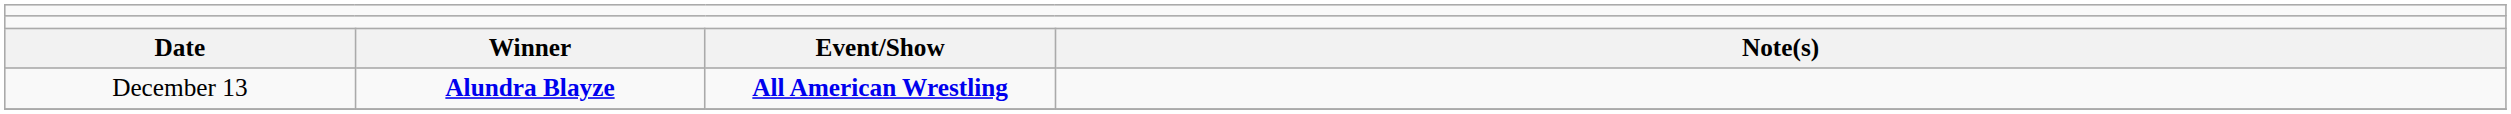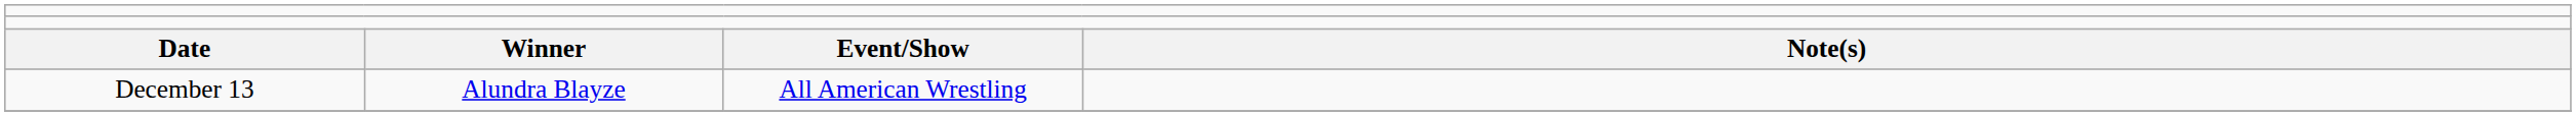row 4 | column 2: bold -> normal
row 4 | column 3: bold -> normal
